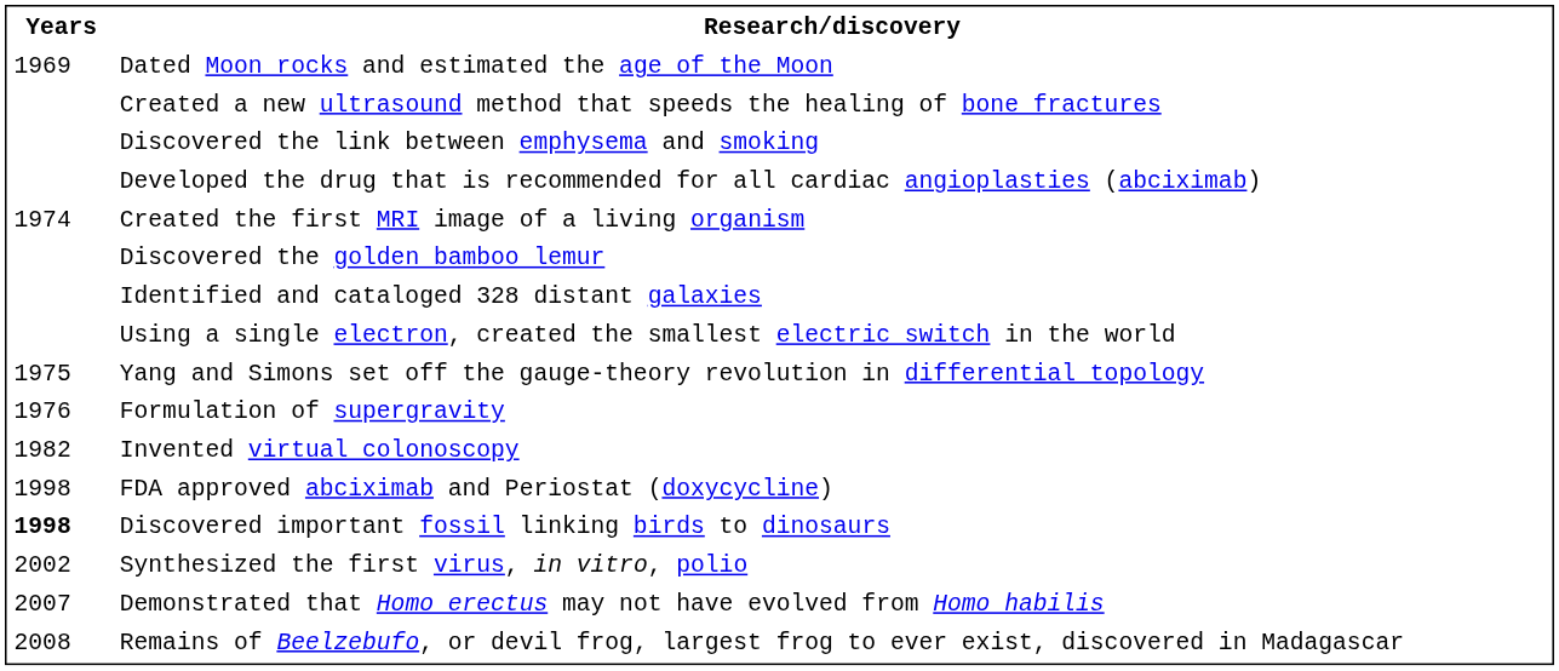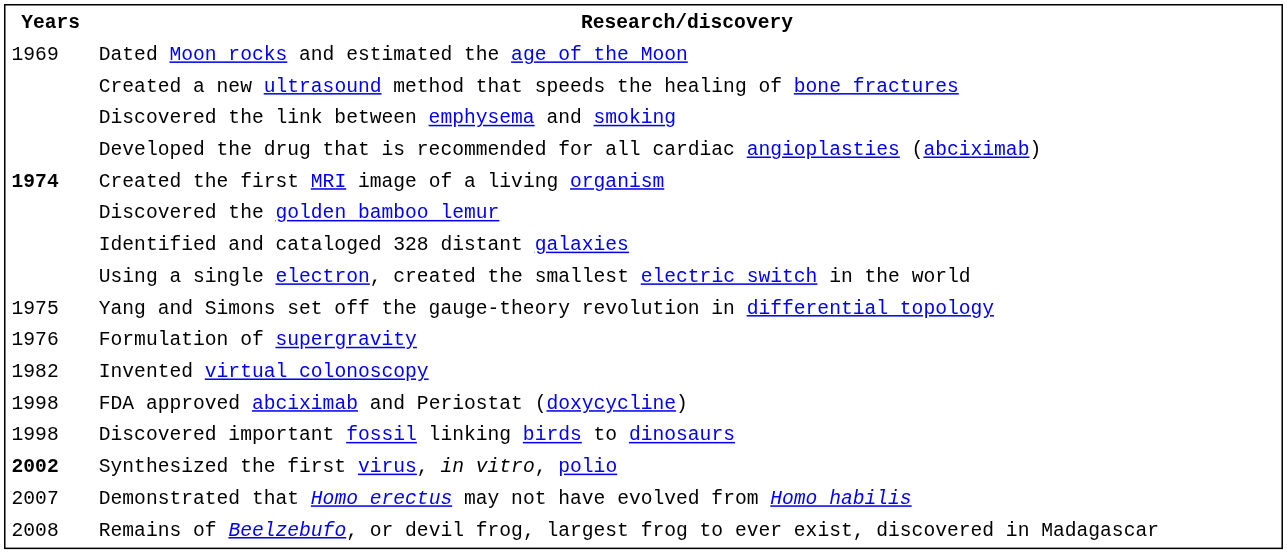Created the first MRI image of a living organism | Years: normal -> bold
Discovered important fossil linking birds to dinosaurs | Years: bold -> normal
Synthesized the first virus, in vitro, polio | Years: normal -> bold
